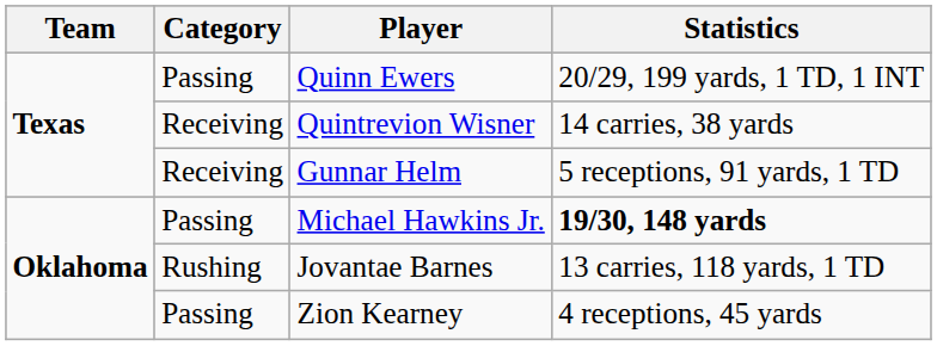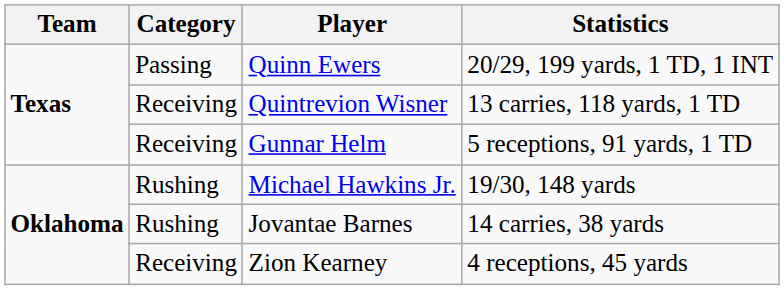Quintrevion Wisner | Statistics: 14 carries, 38 yards -> 13 carries, 118 yards, 1 TD
Michael Hawkins Jr. | Category: Passing -> Rushing
Michael Hawkins Jr. | Statistics: bold -> normal
Jovantae Barnes | Statistics: 13 carries, 118 yards, 1 TD -> 14 carries, 38 yards
Zion Kearney | Category: Passing -> Receiving
